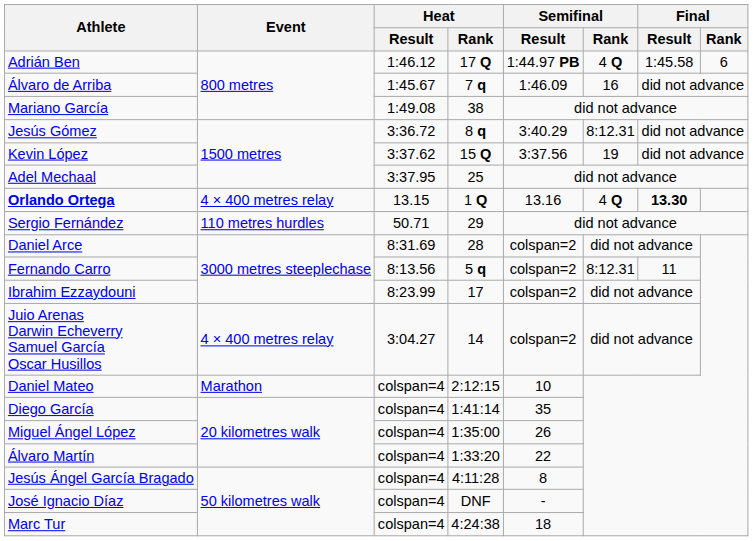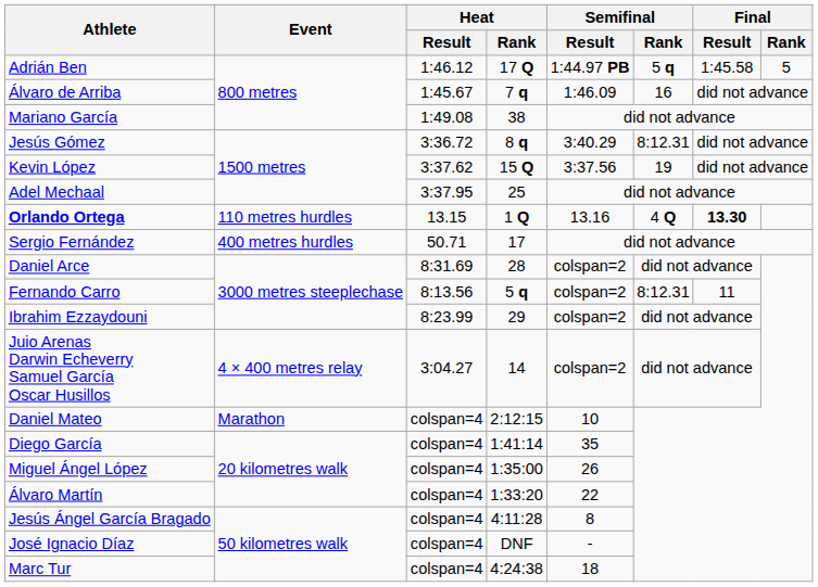Adrián Ben | Semifinal / Rank: 4 Q -> 5 q
Adrián Ben | Final / Rank: 6 -> 5
Orlando Ortega | Event: 4 × 400 metres relay -> 110 metres hurdles
Sergio Fernández | Event: 110 metres hurdles -> 400 metres hurdles
Sergio Fernández | Heat / Rank: 29 -> 17
Ibrahim Ezzaydouni | Heat / Rank: 17 -> 29
